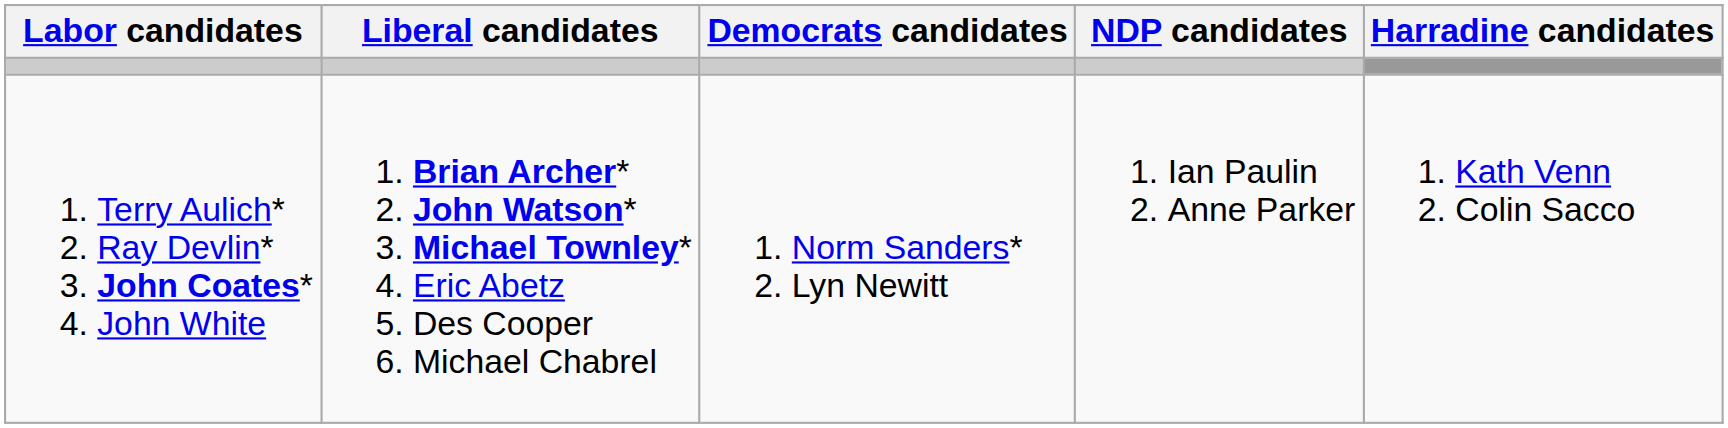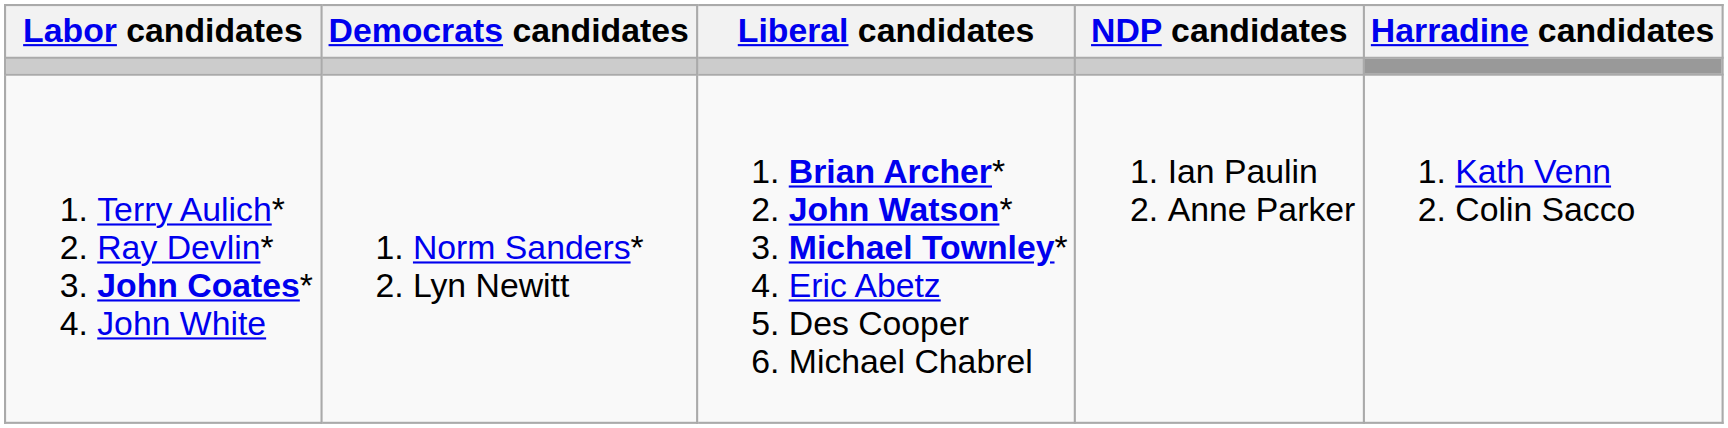columns swapped: Liberal candidates <-> Democrats candidates
